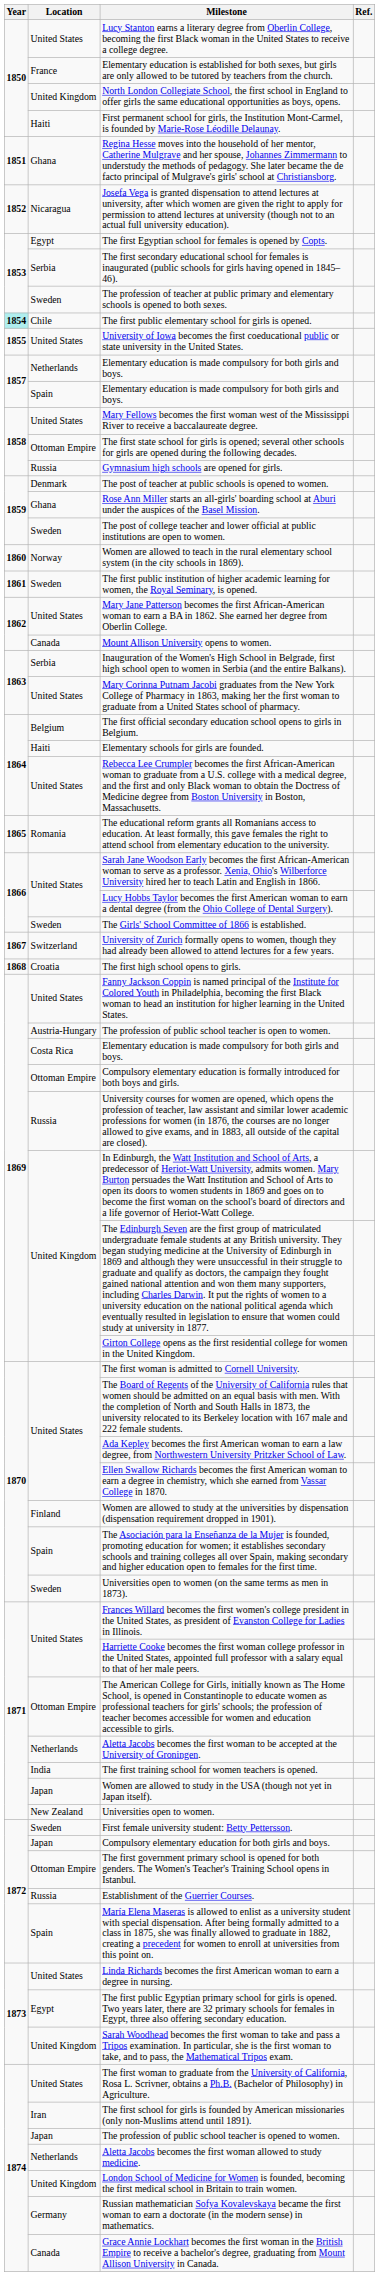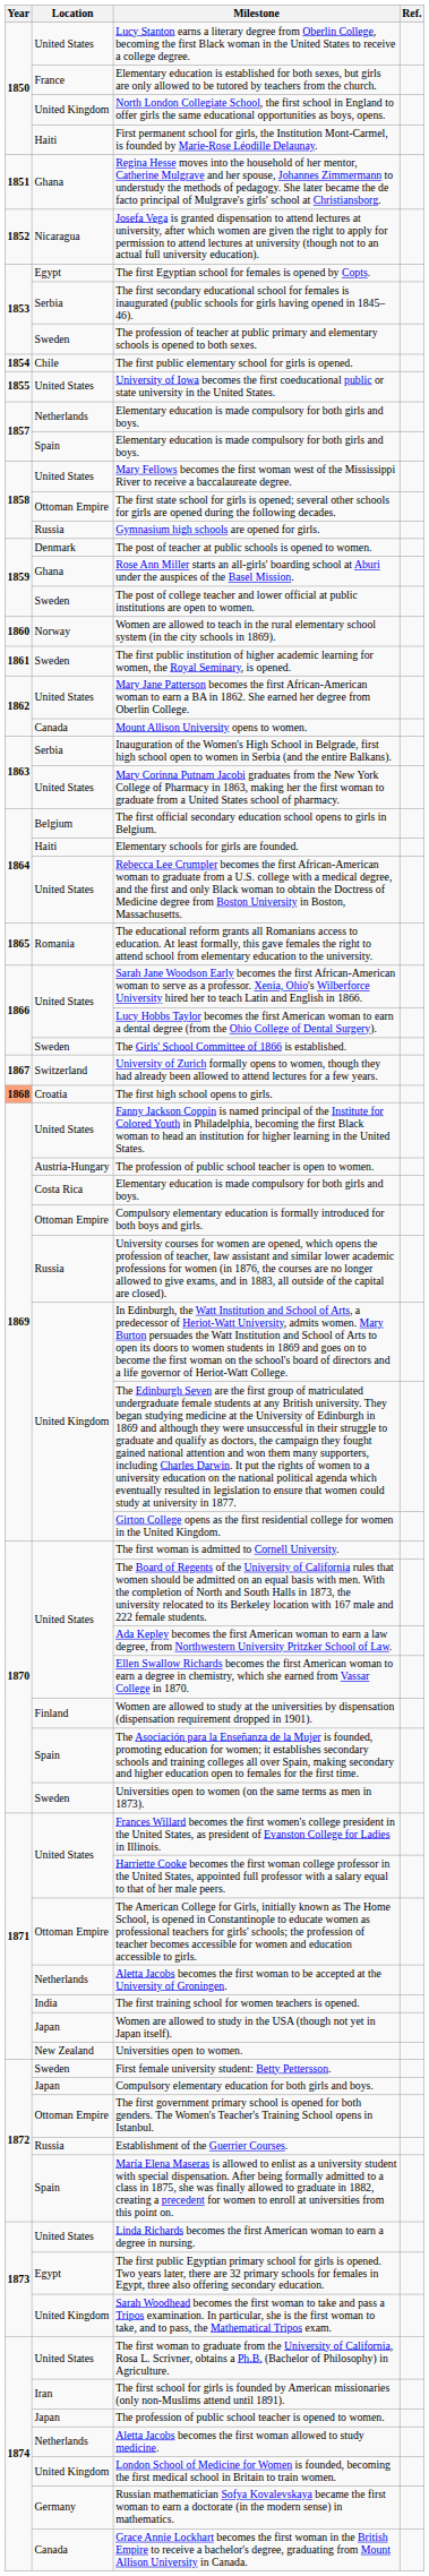The first public elementary school for girls is opened. | Year: paleturquoise background -> no background
The first high school opens to girls. | Year: no background -> lightsalmon background
